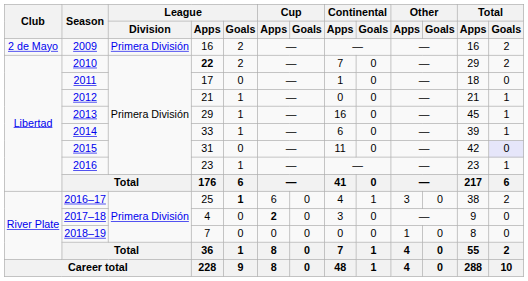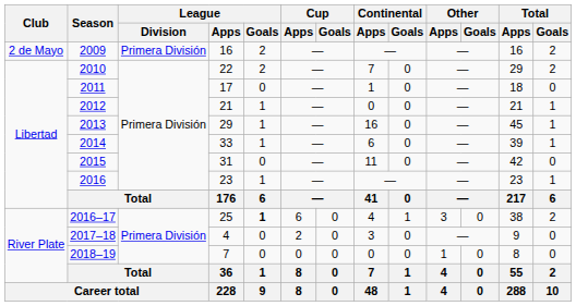2010 | League / Apps: bold -> normal
2015 | Total / Goals: lavender background -> no background
2017–18 | Cup / Apps: bold -> normal
